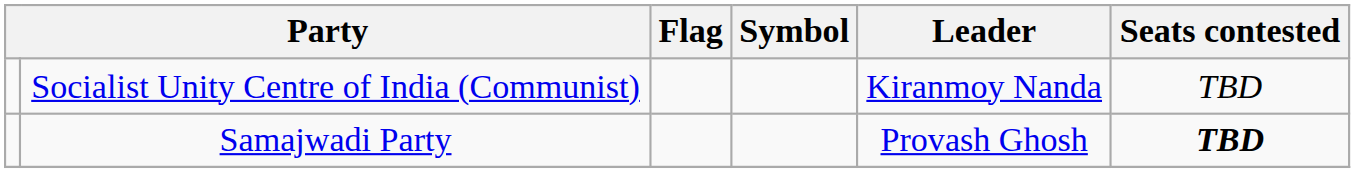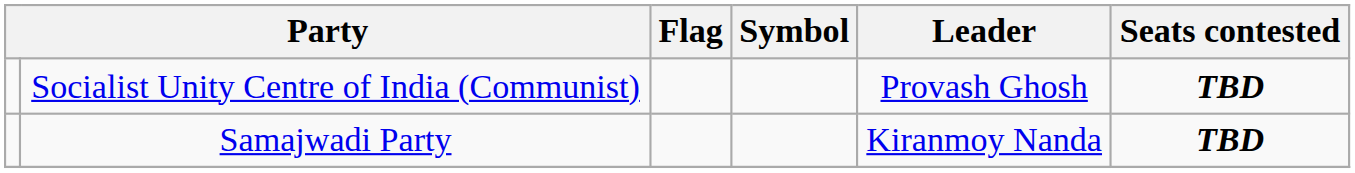Socialist Unity Centre of India (Communist) | Leader: Kiranmoy Nanda -> Provash Ghosh
Socialist Unity Centre of India (Communist) | Seats contested: normal -> bold
Samajwadi Party | Leader: Provash Ghosh -> Kiranmoy Nanda
